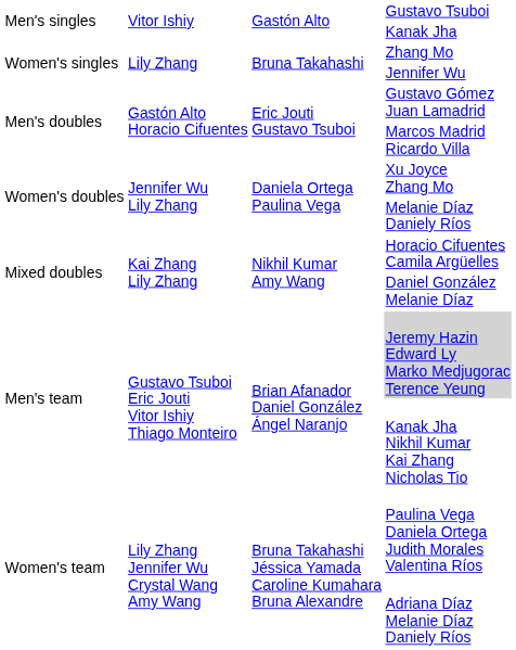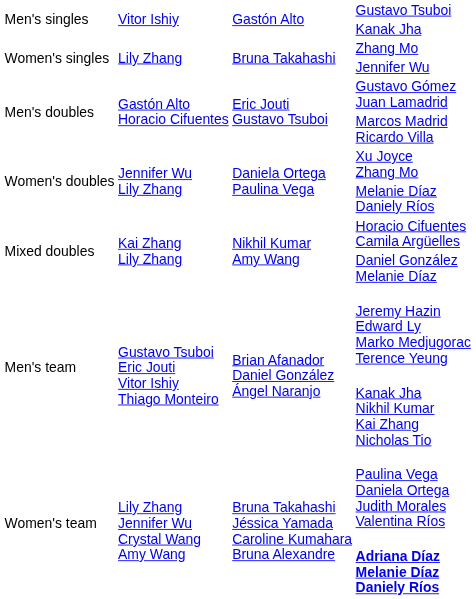Jeremy Hazin Edward Ly Marko Medjugorac Terence Yeung | column 4: lightgrey background -> no background
Adriana Díaz Melanie Díaz Daniely Ríos | column 4: normal -> bold
